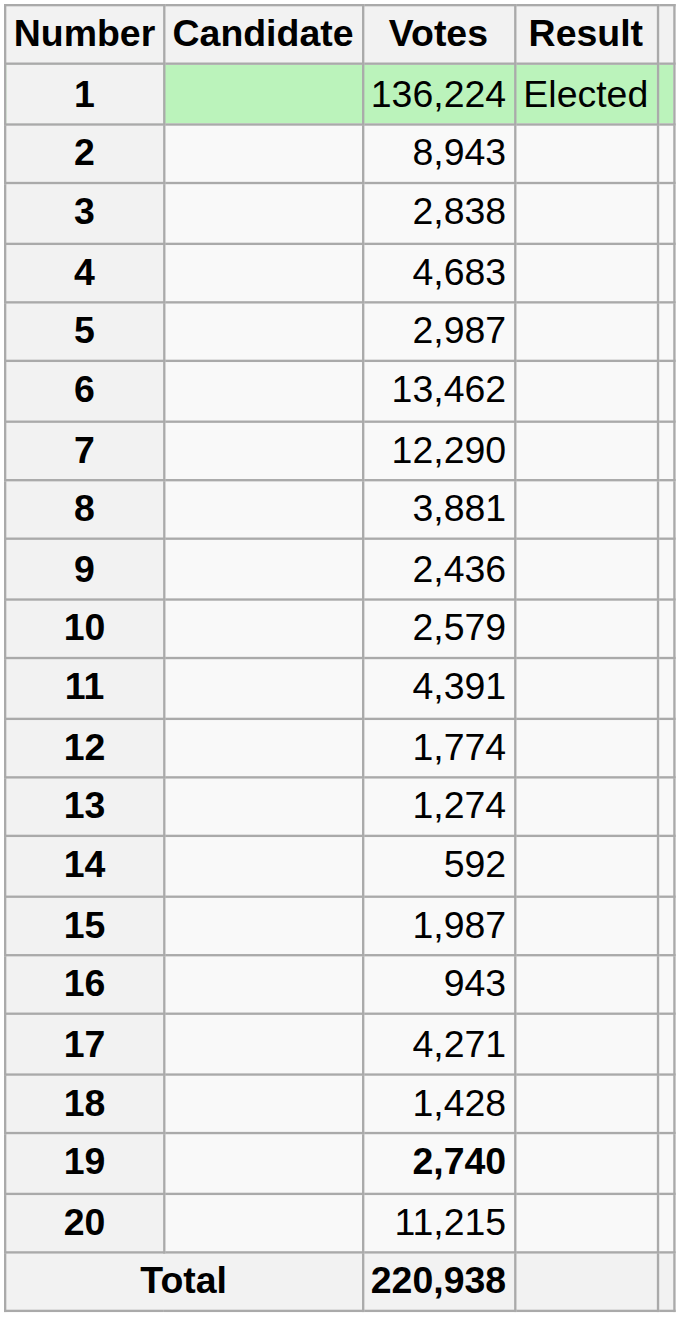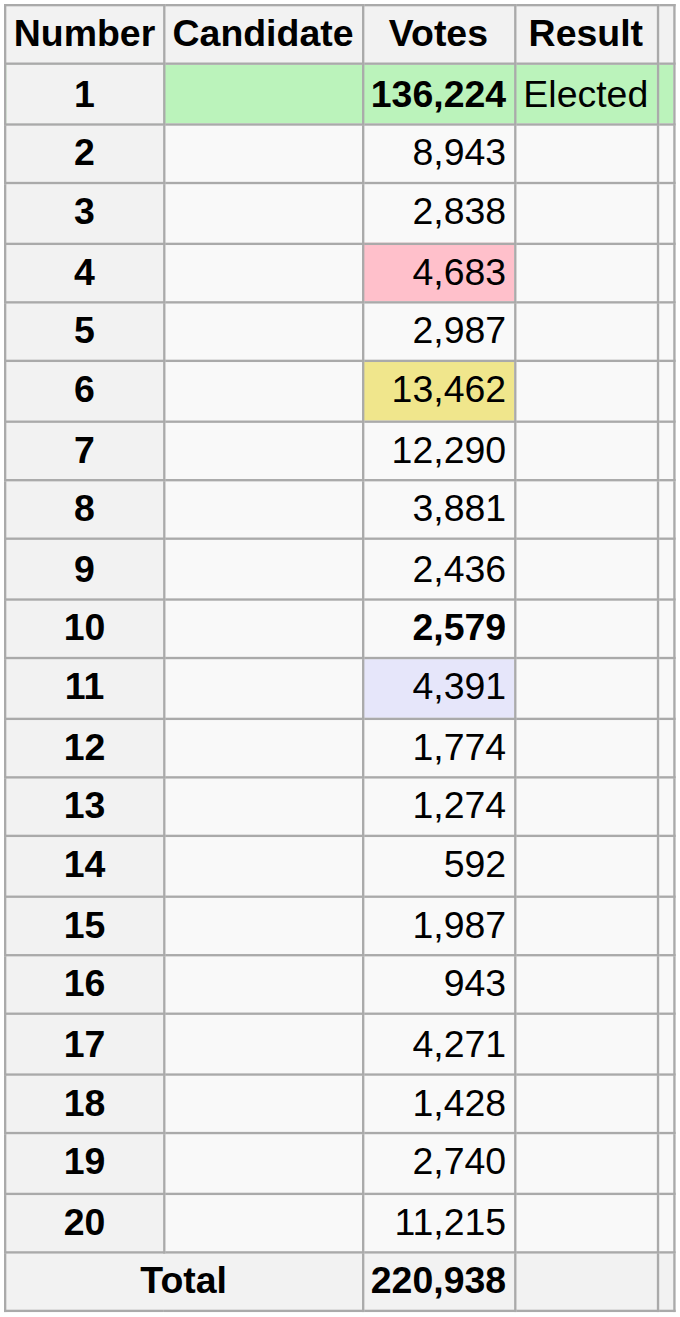1 | Votes: normal -> bold
4 | Votes: no background -> pink background
6 | Votes: no background -> khaki background
10 | Votes: normal -> bold
11 | Votes: no background -> lavender background
19 | Votes: bold -> normal
